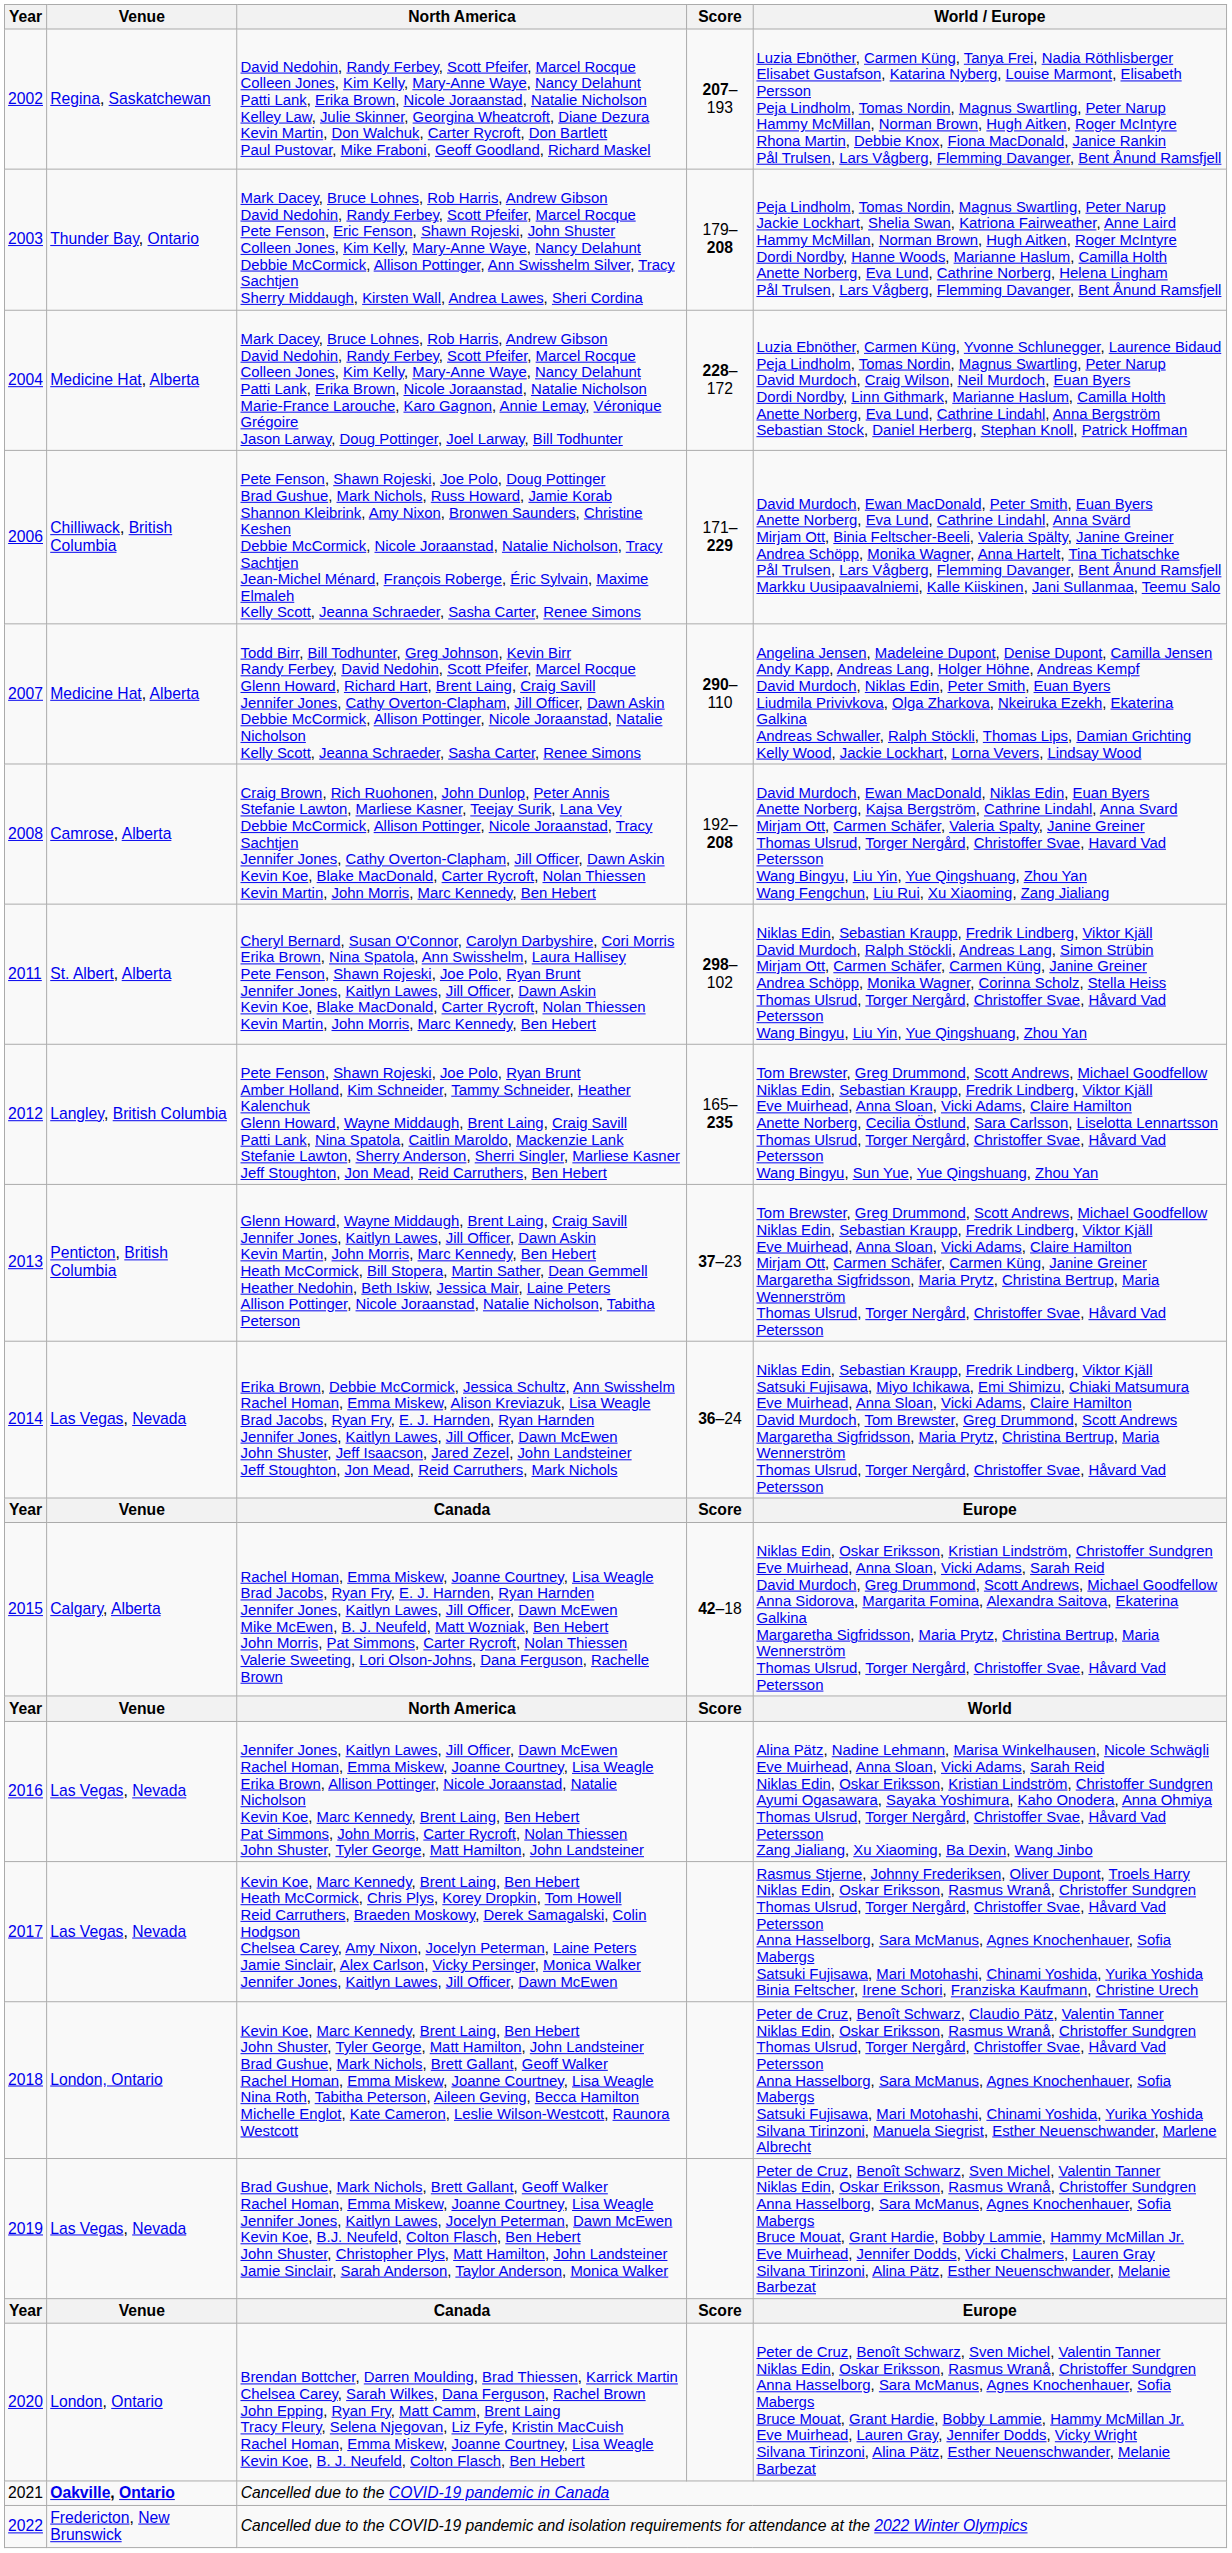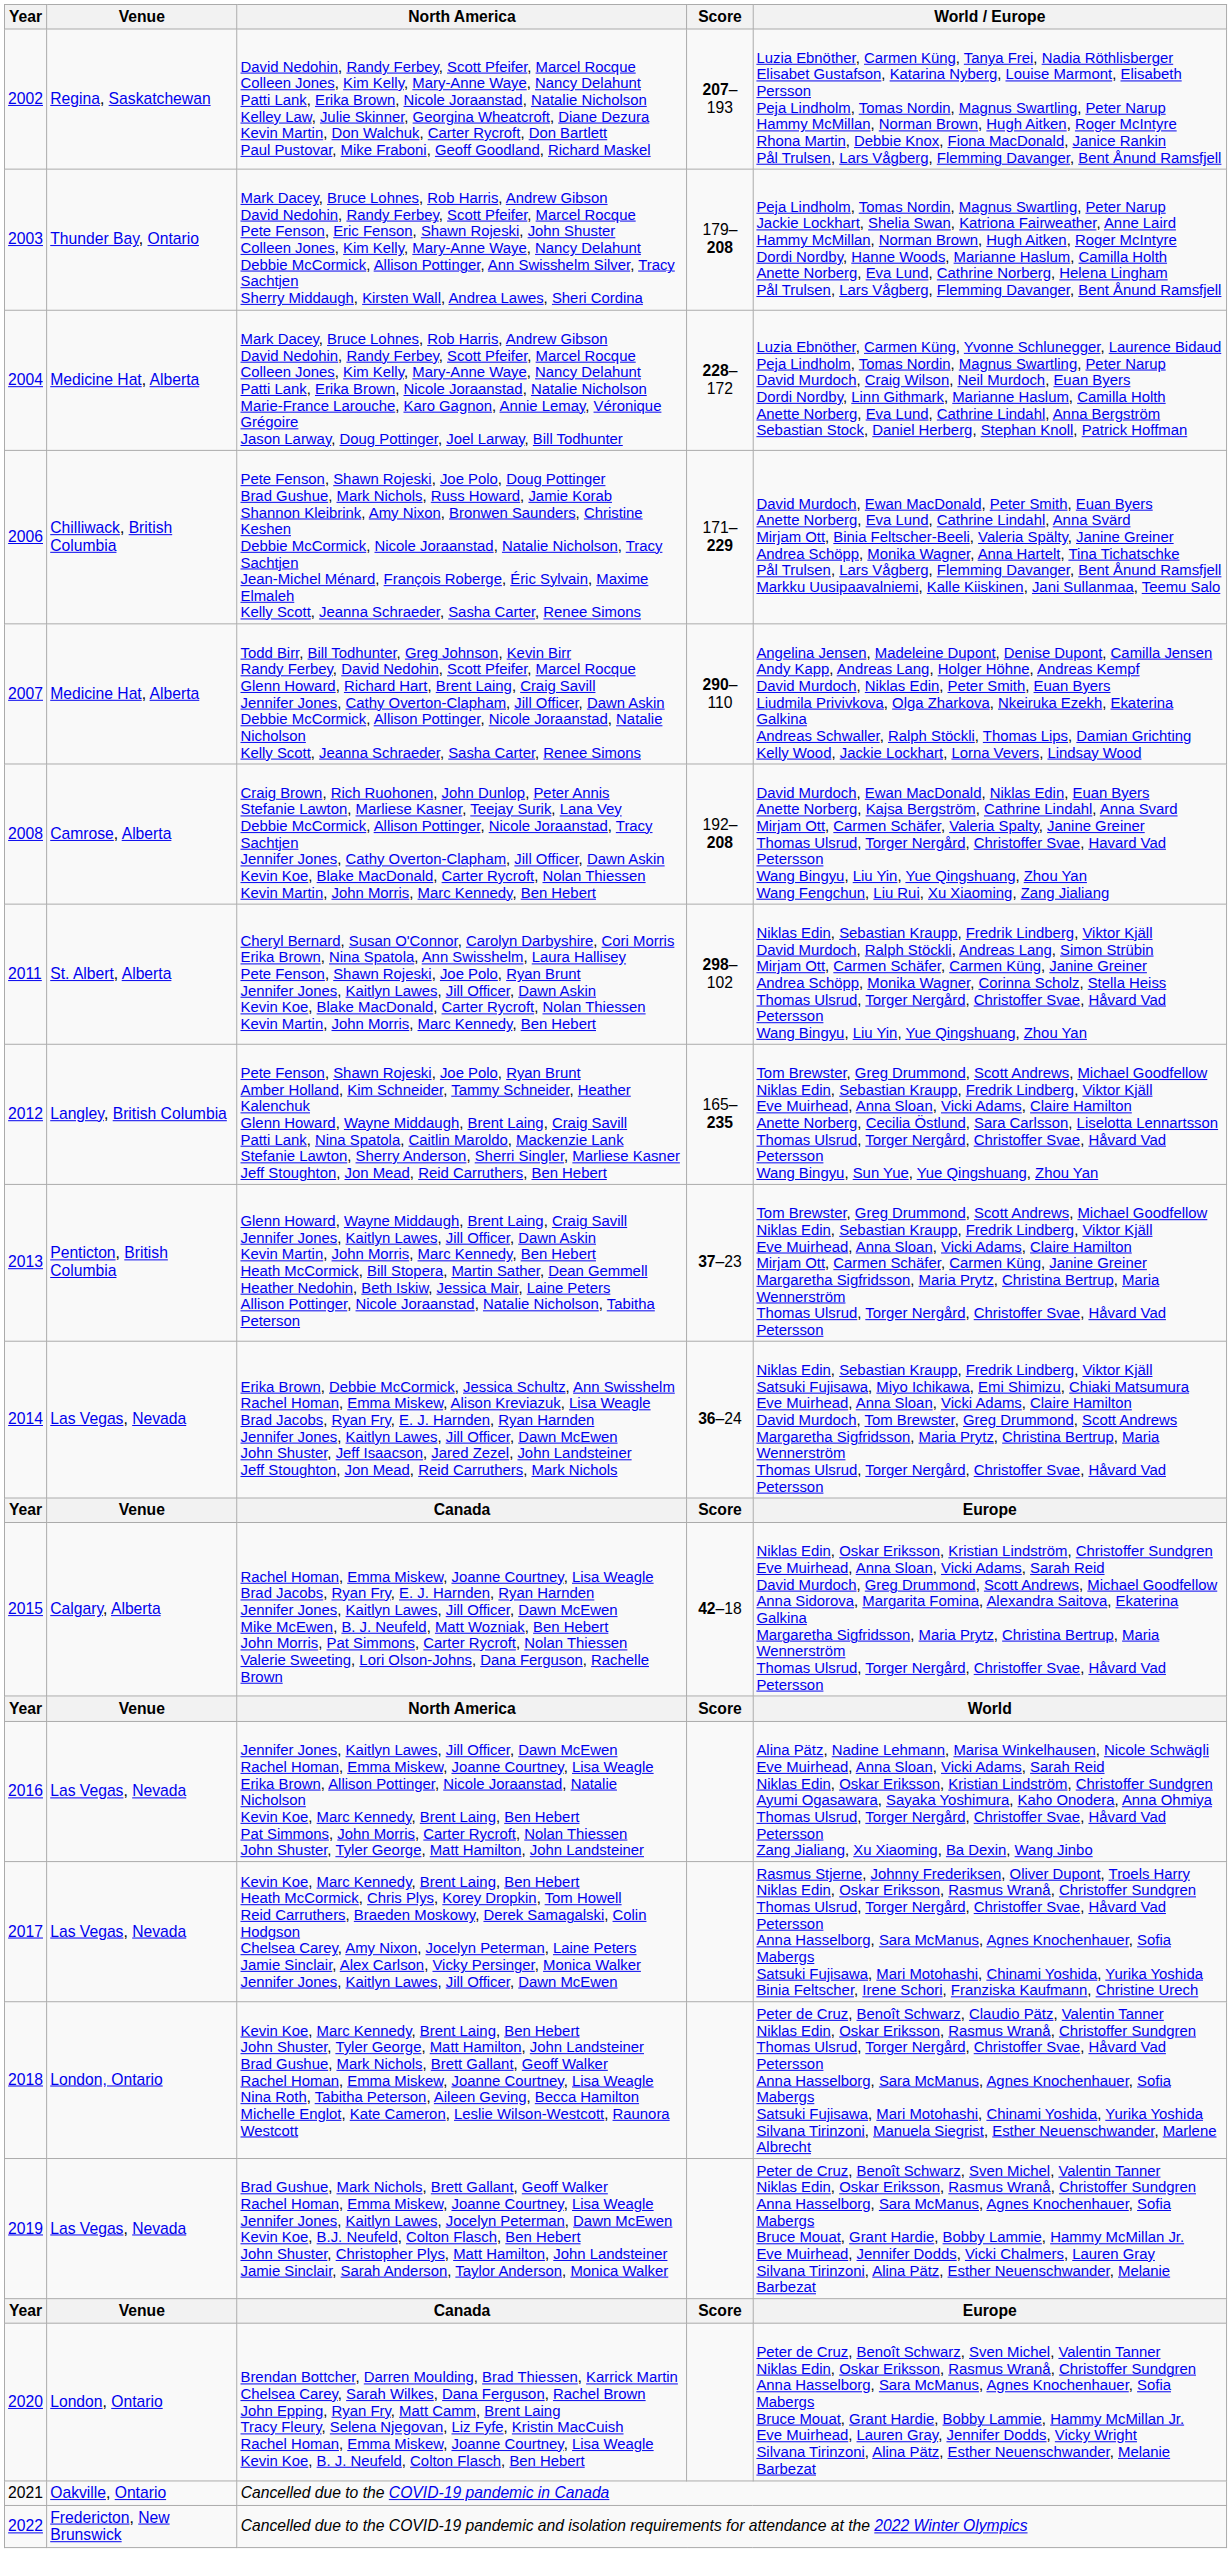Cancelled due to the COVID-19 pandemic in Canada | Venue: bold -> normal
